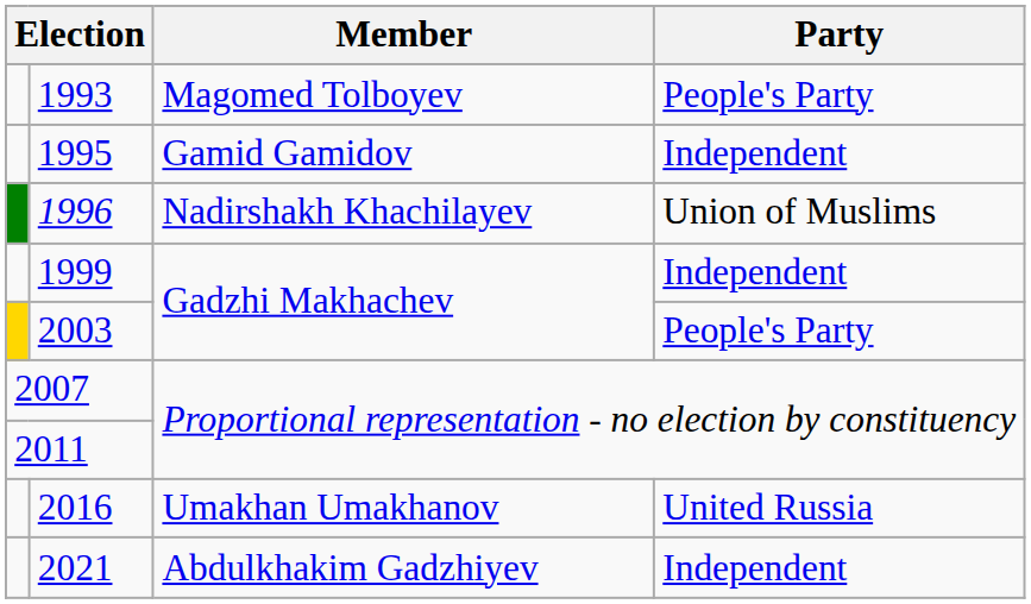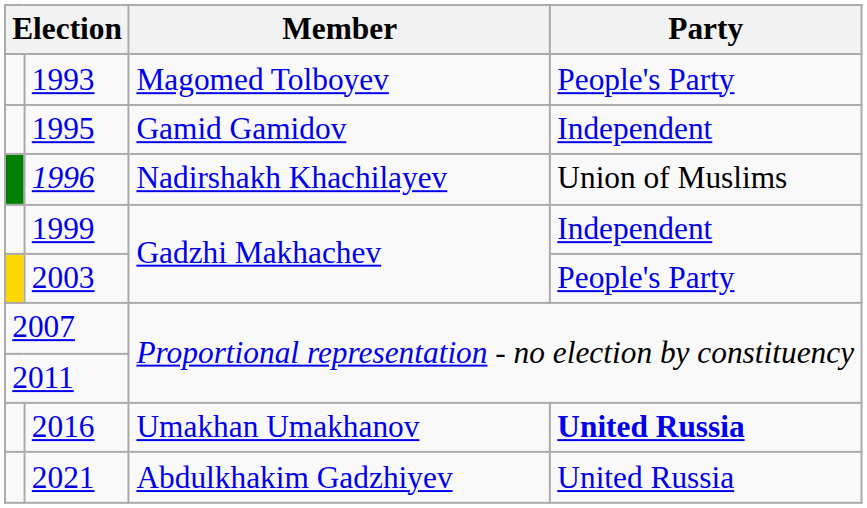2016 | Party: normal -> bold
2021 | Party: Independent -> United Russia
